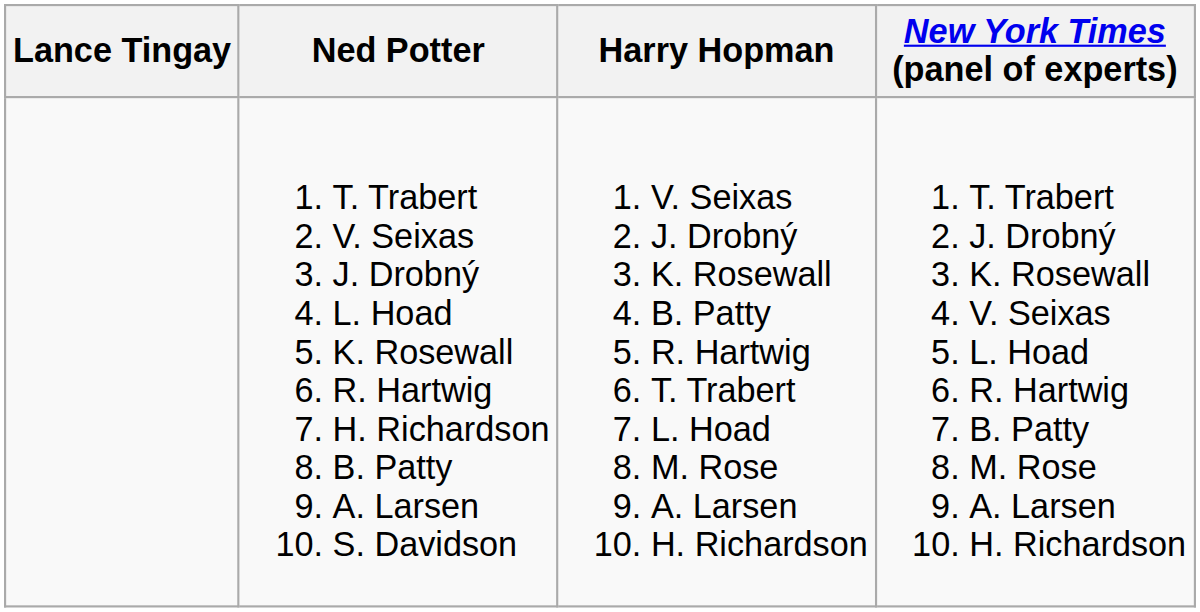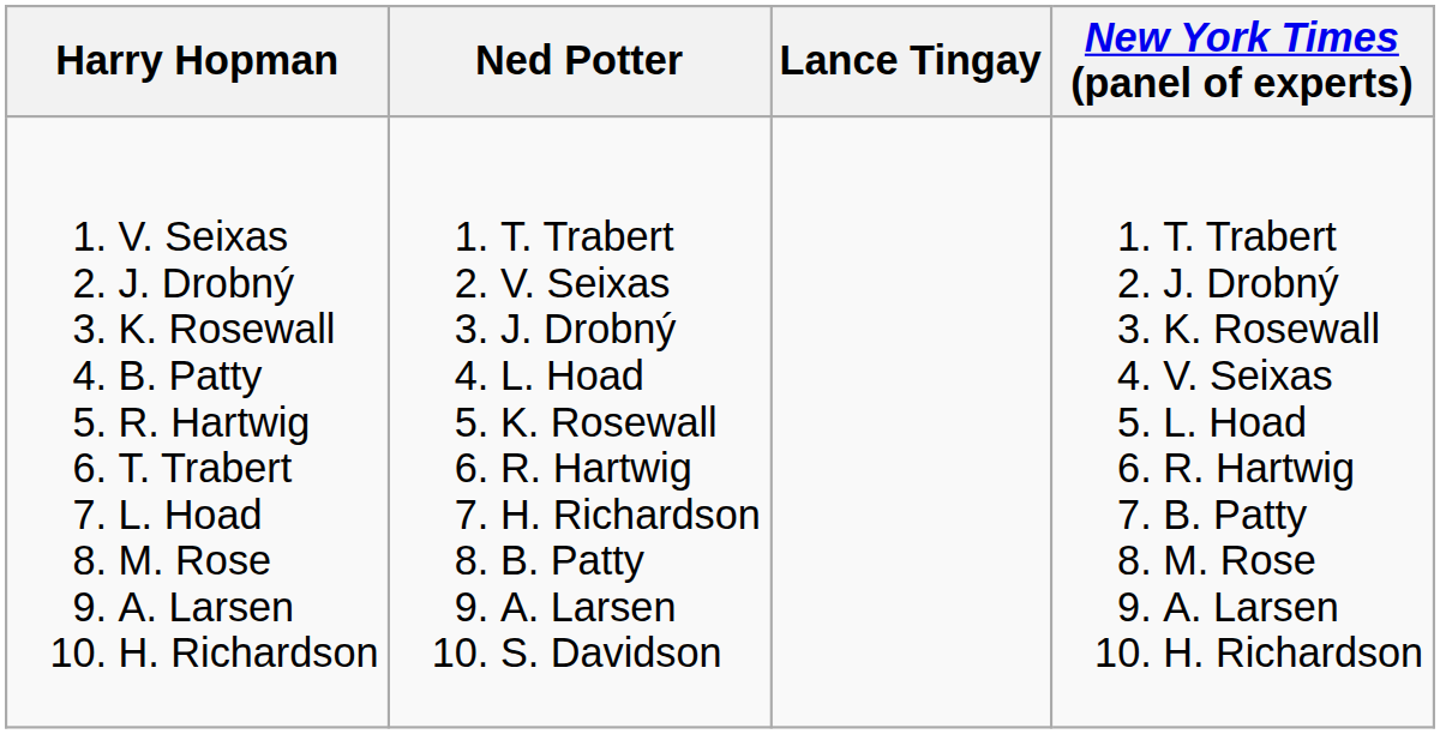columns swapped: Harry Hopman <-> Lance Tingay
